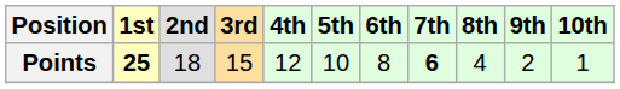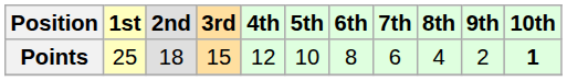Points | 1st: bold -> normal
Points | 7th: bold -> normal
Points | 10th: normal -> bold
